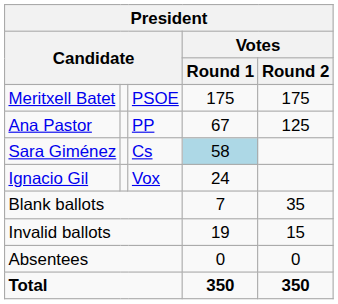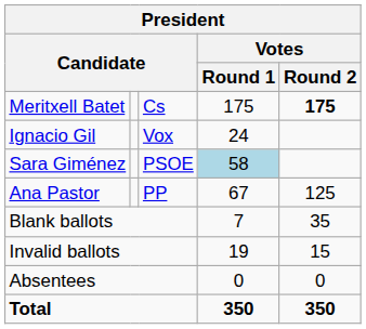Meritxell Batet | column 3: PSOE -> Cs
Meritxell Batet | Votes / Round 2: normal -> bold
rows swapped: Ana Pastor <-> Ignacio Gil
Sara Giménez | column 3: Cs -> PSOE
